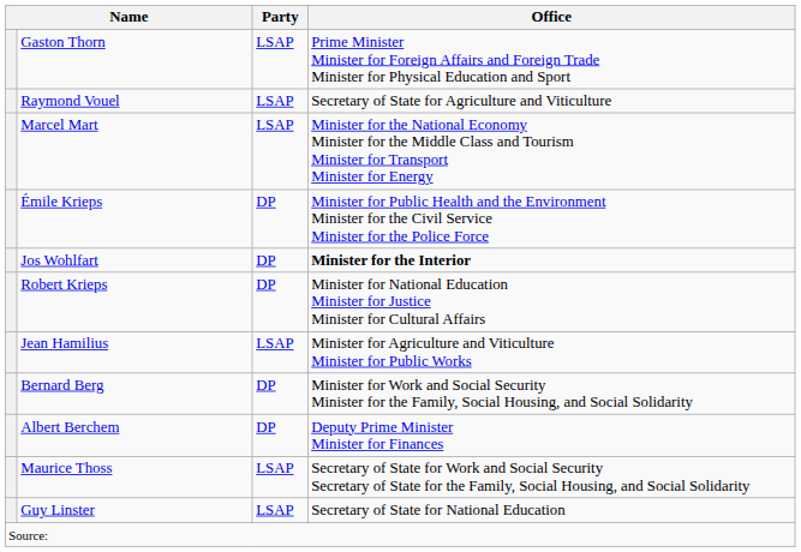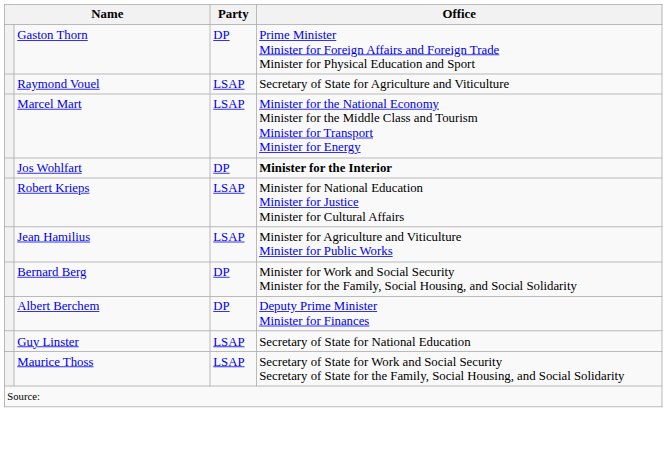Gaston Thorn | Party: LSAP -> DP
- row: Émile Krieps | DP | Minister for Public Health and the Environment Minister for the Civil Service Minister for the Police Force
Robert Krieps | Party: DP -> LSAP
rows swapped: Guy Linster <-> Maurice Thoss
